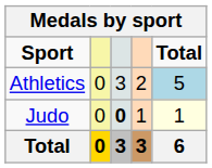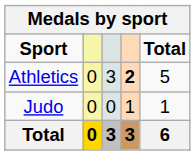Athletics | column 4: normal -> bold
Athletics | Total: lightblue background -> no background
Judo | column 3: bold -> normal
Judo | Total: lightyellow background -> no background
